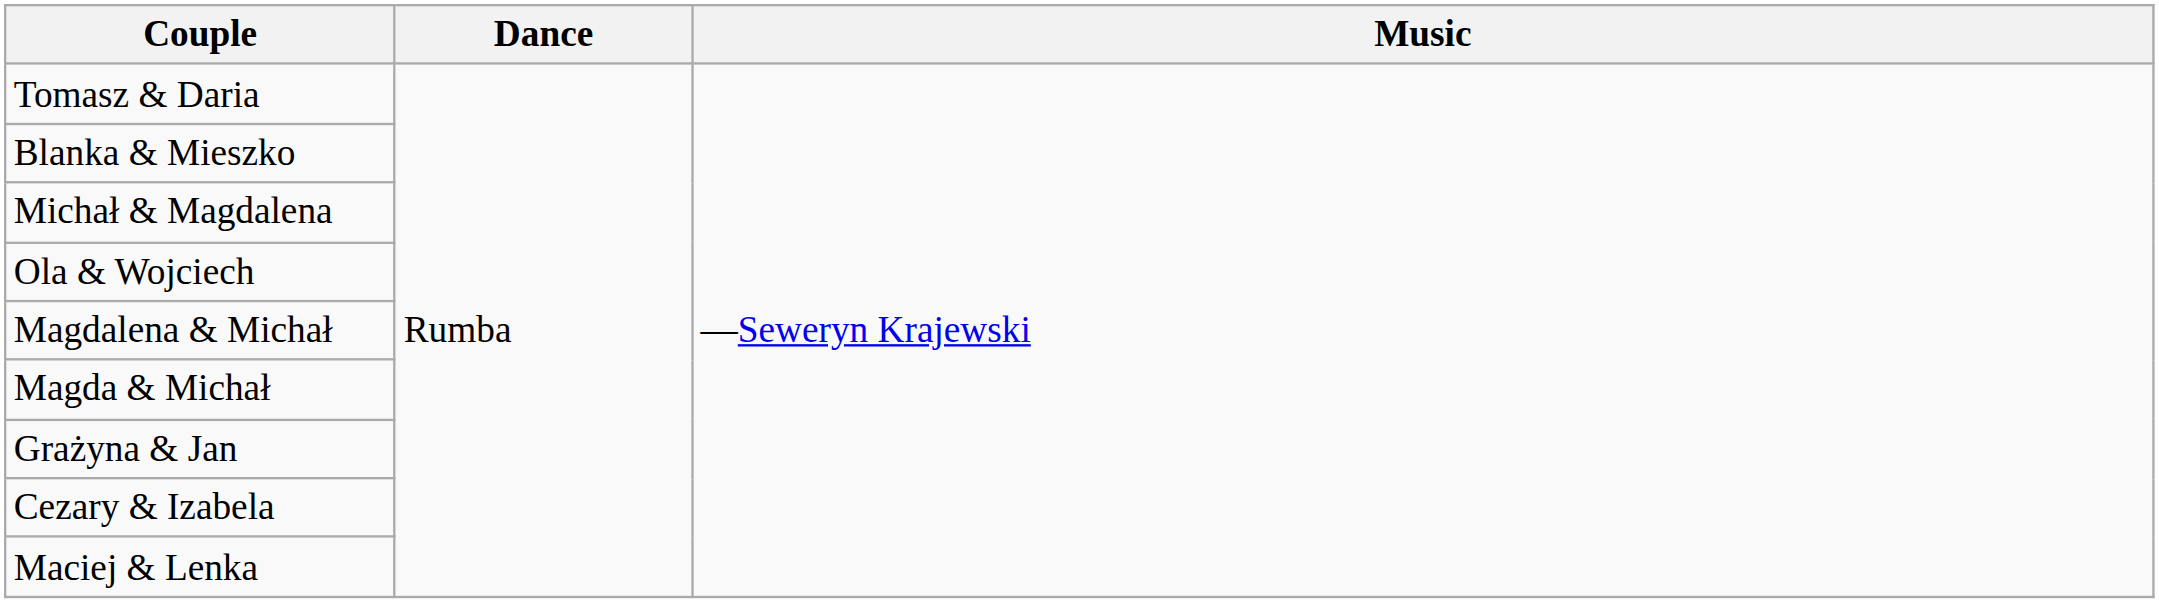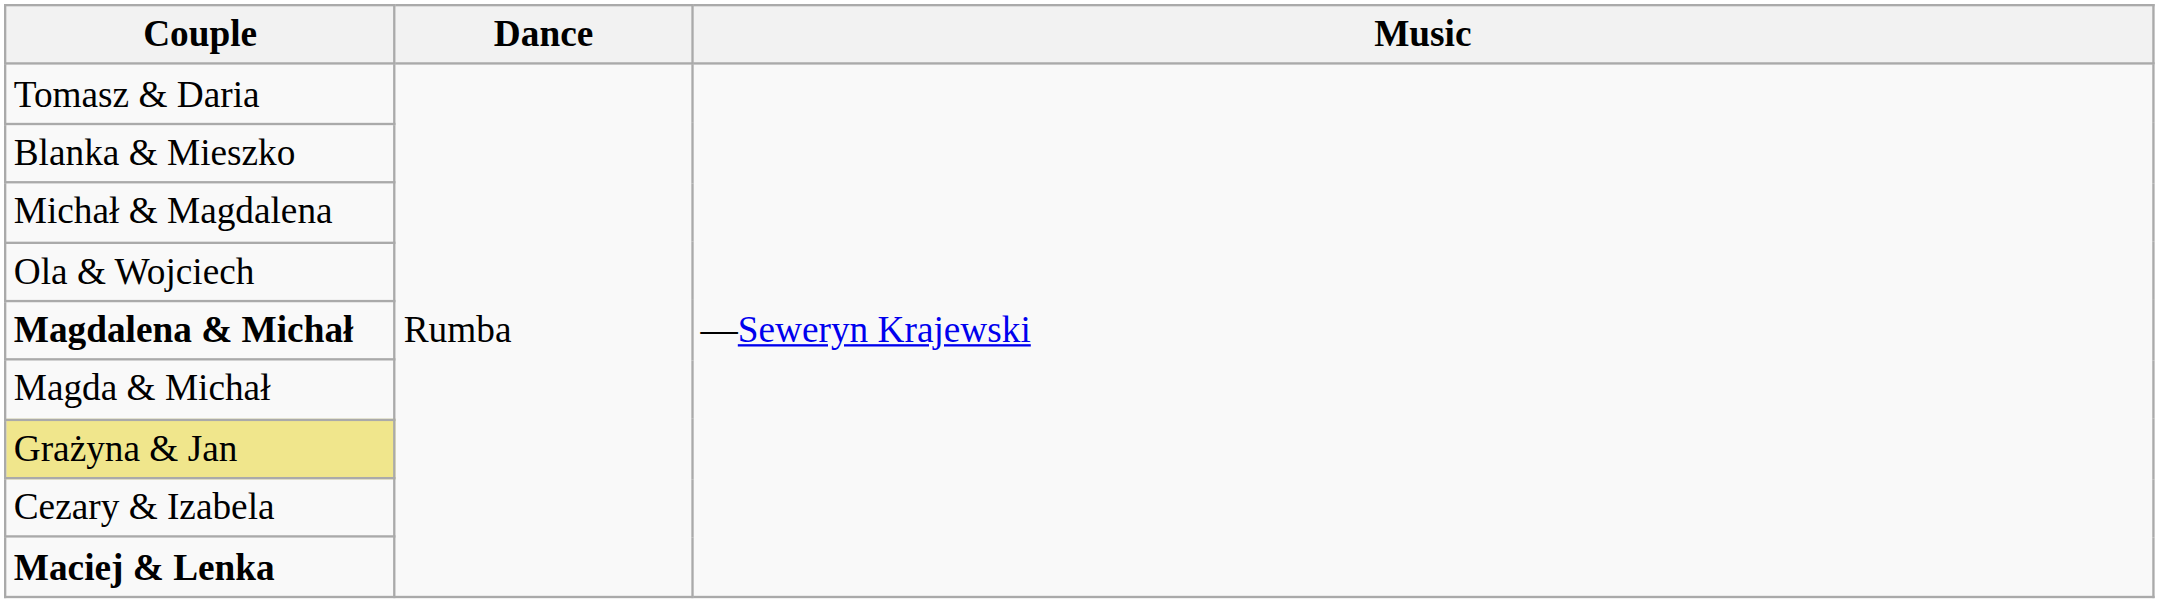Magdalena & Michał | Couple: normal -> bold
Grażyna & Jan | Couple: no background -> khaki background
Maciej & Lenka | Couple: normal -> bold
